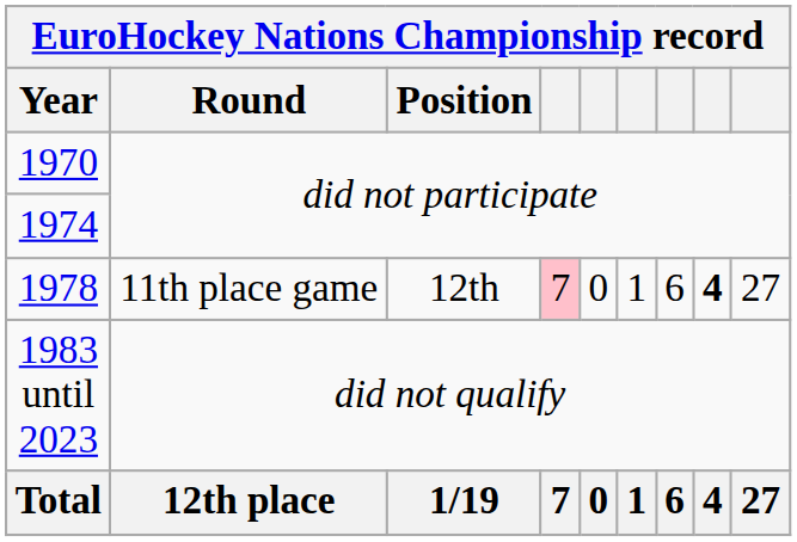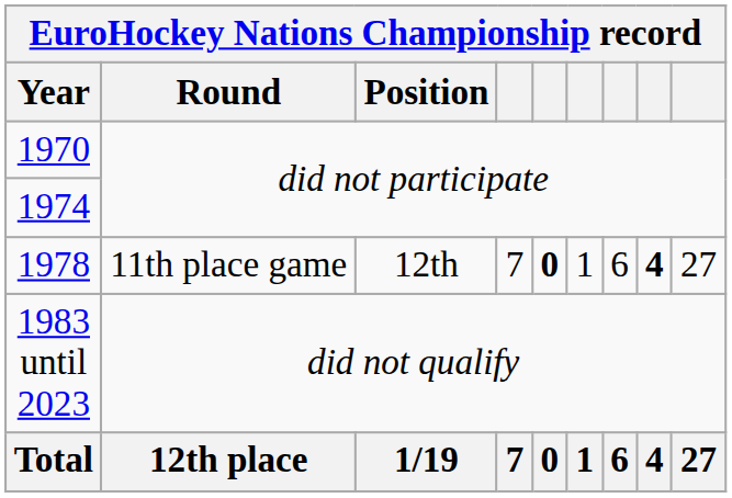1978 | column 4: pink background -> no background
1978 | column 5: normal -> bold
